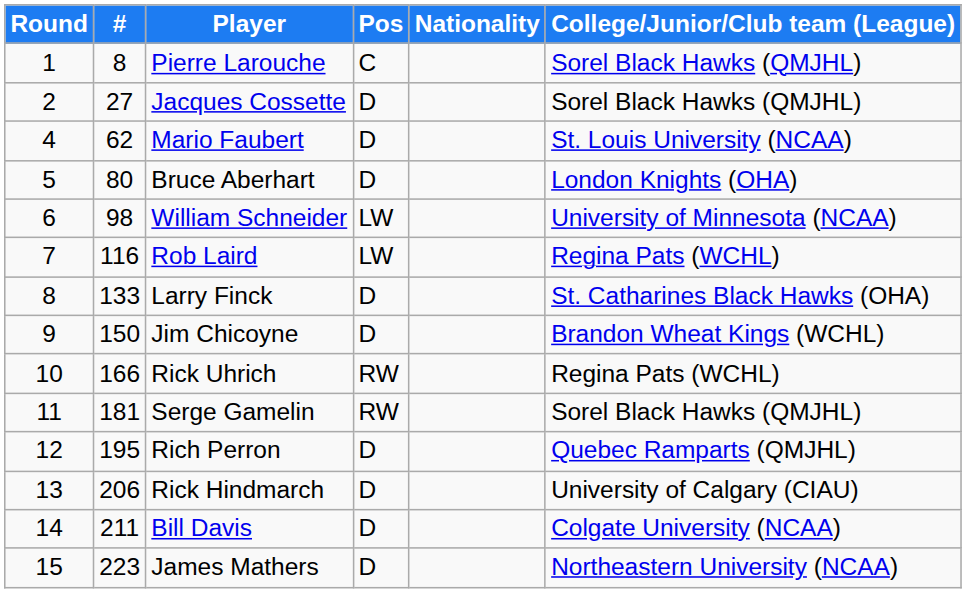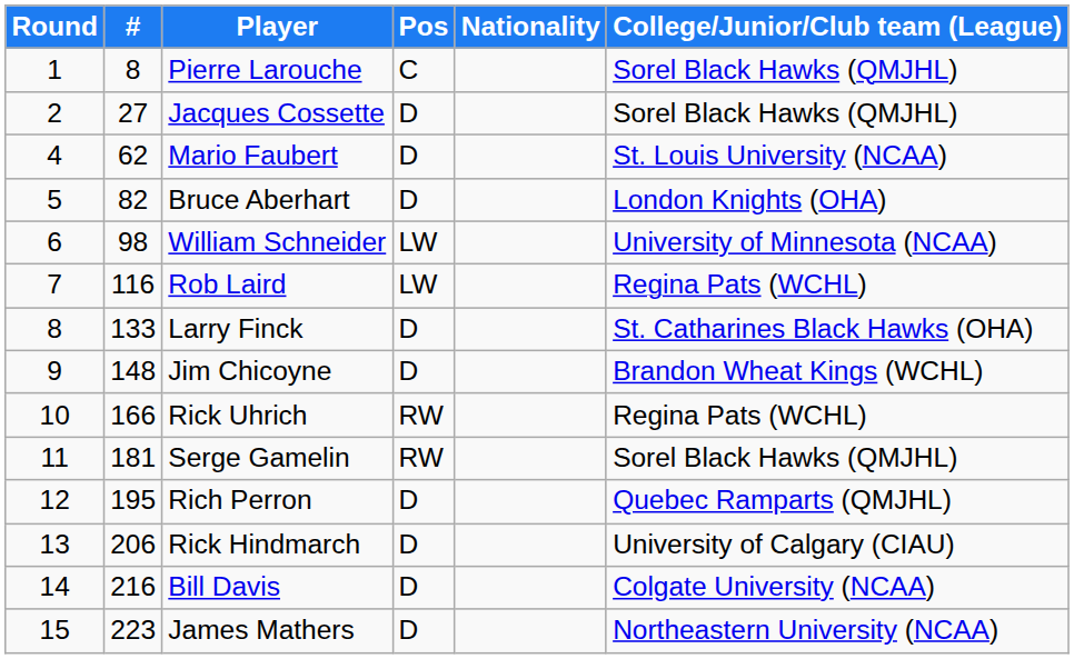Bruce Aberhart | #: 80 -> 82
Jim Chicoyne | #: 150 -> 148
Bill Davis | #: 211 -> 216
